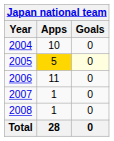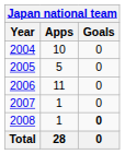2005 | Apps: gold background -> no background
2005 | Goals: lightyellow background -> no background
2008 | Goals: normal -> bold
